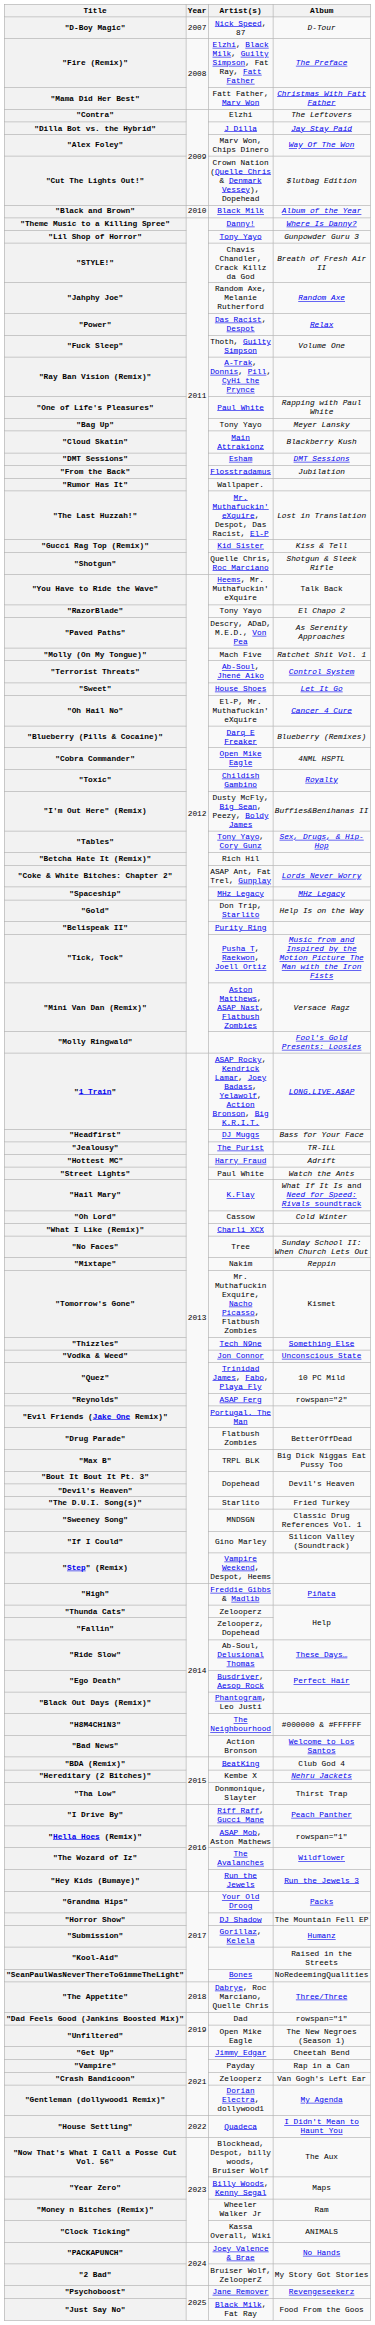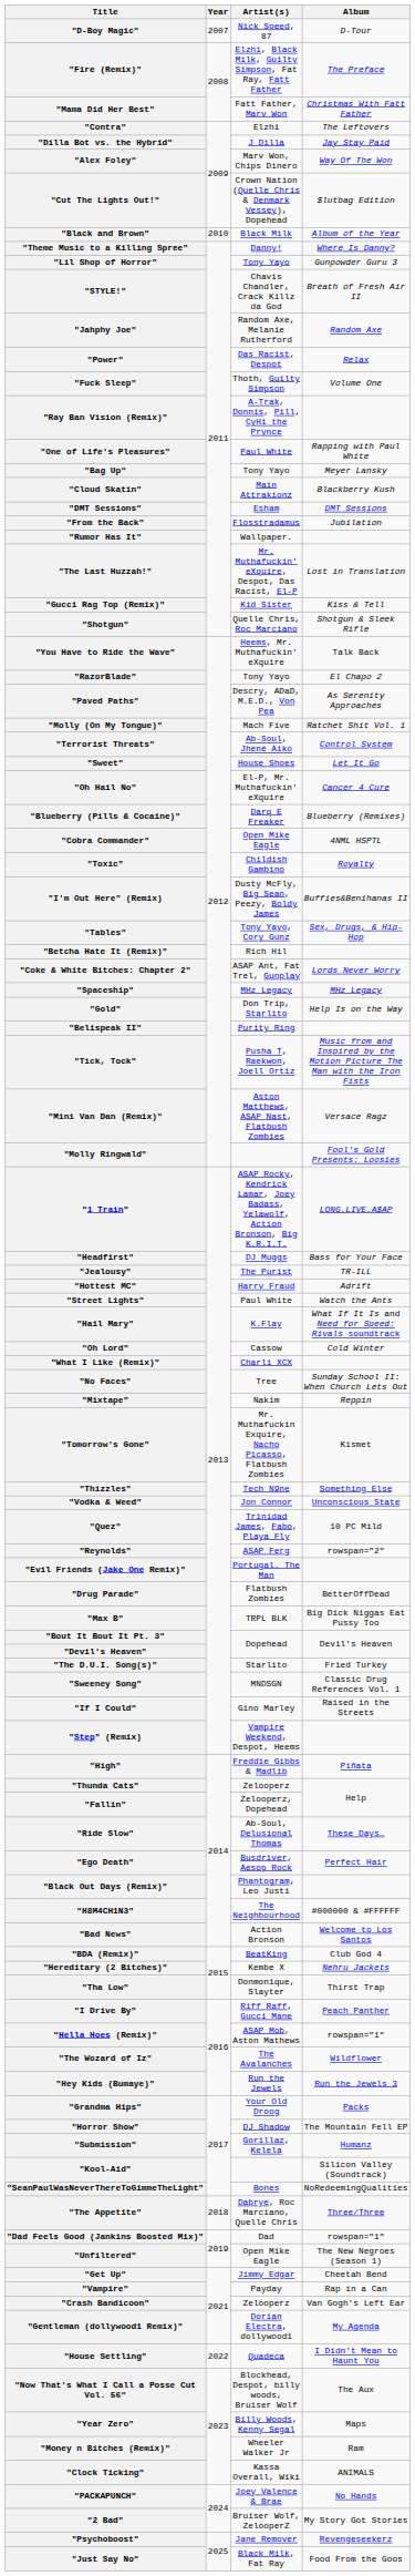"If I Could" | Album: Silicon Valley (Soundtrack) -> Raised in the Streets
"Kool-Aid" | Album: Raised in the Streets -> Silicon Valley (Soundtrack)
